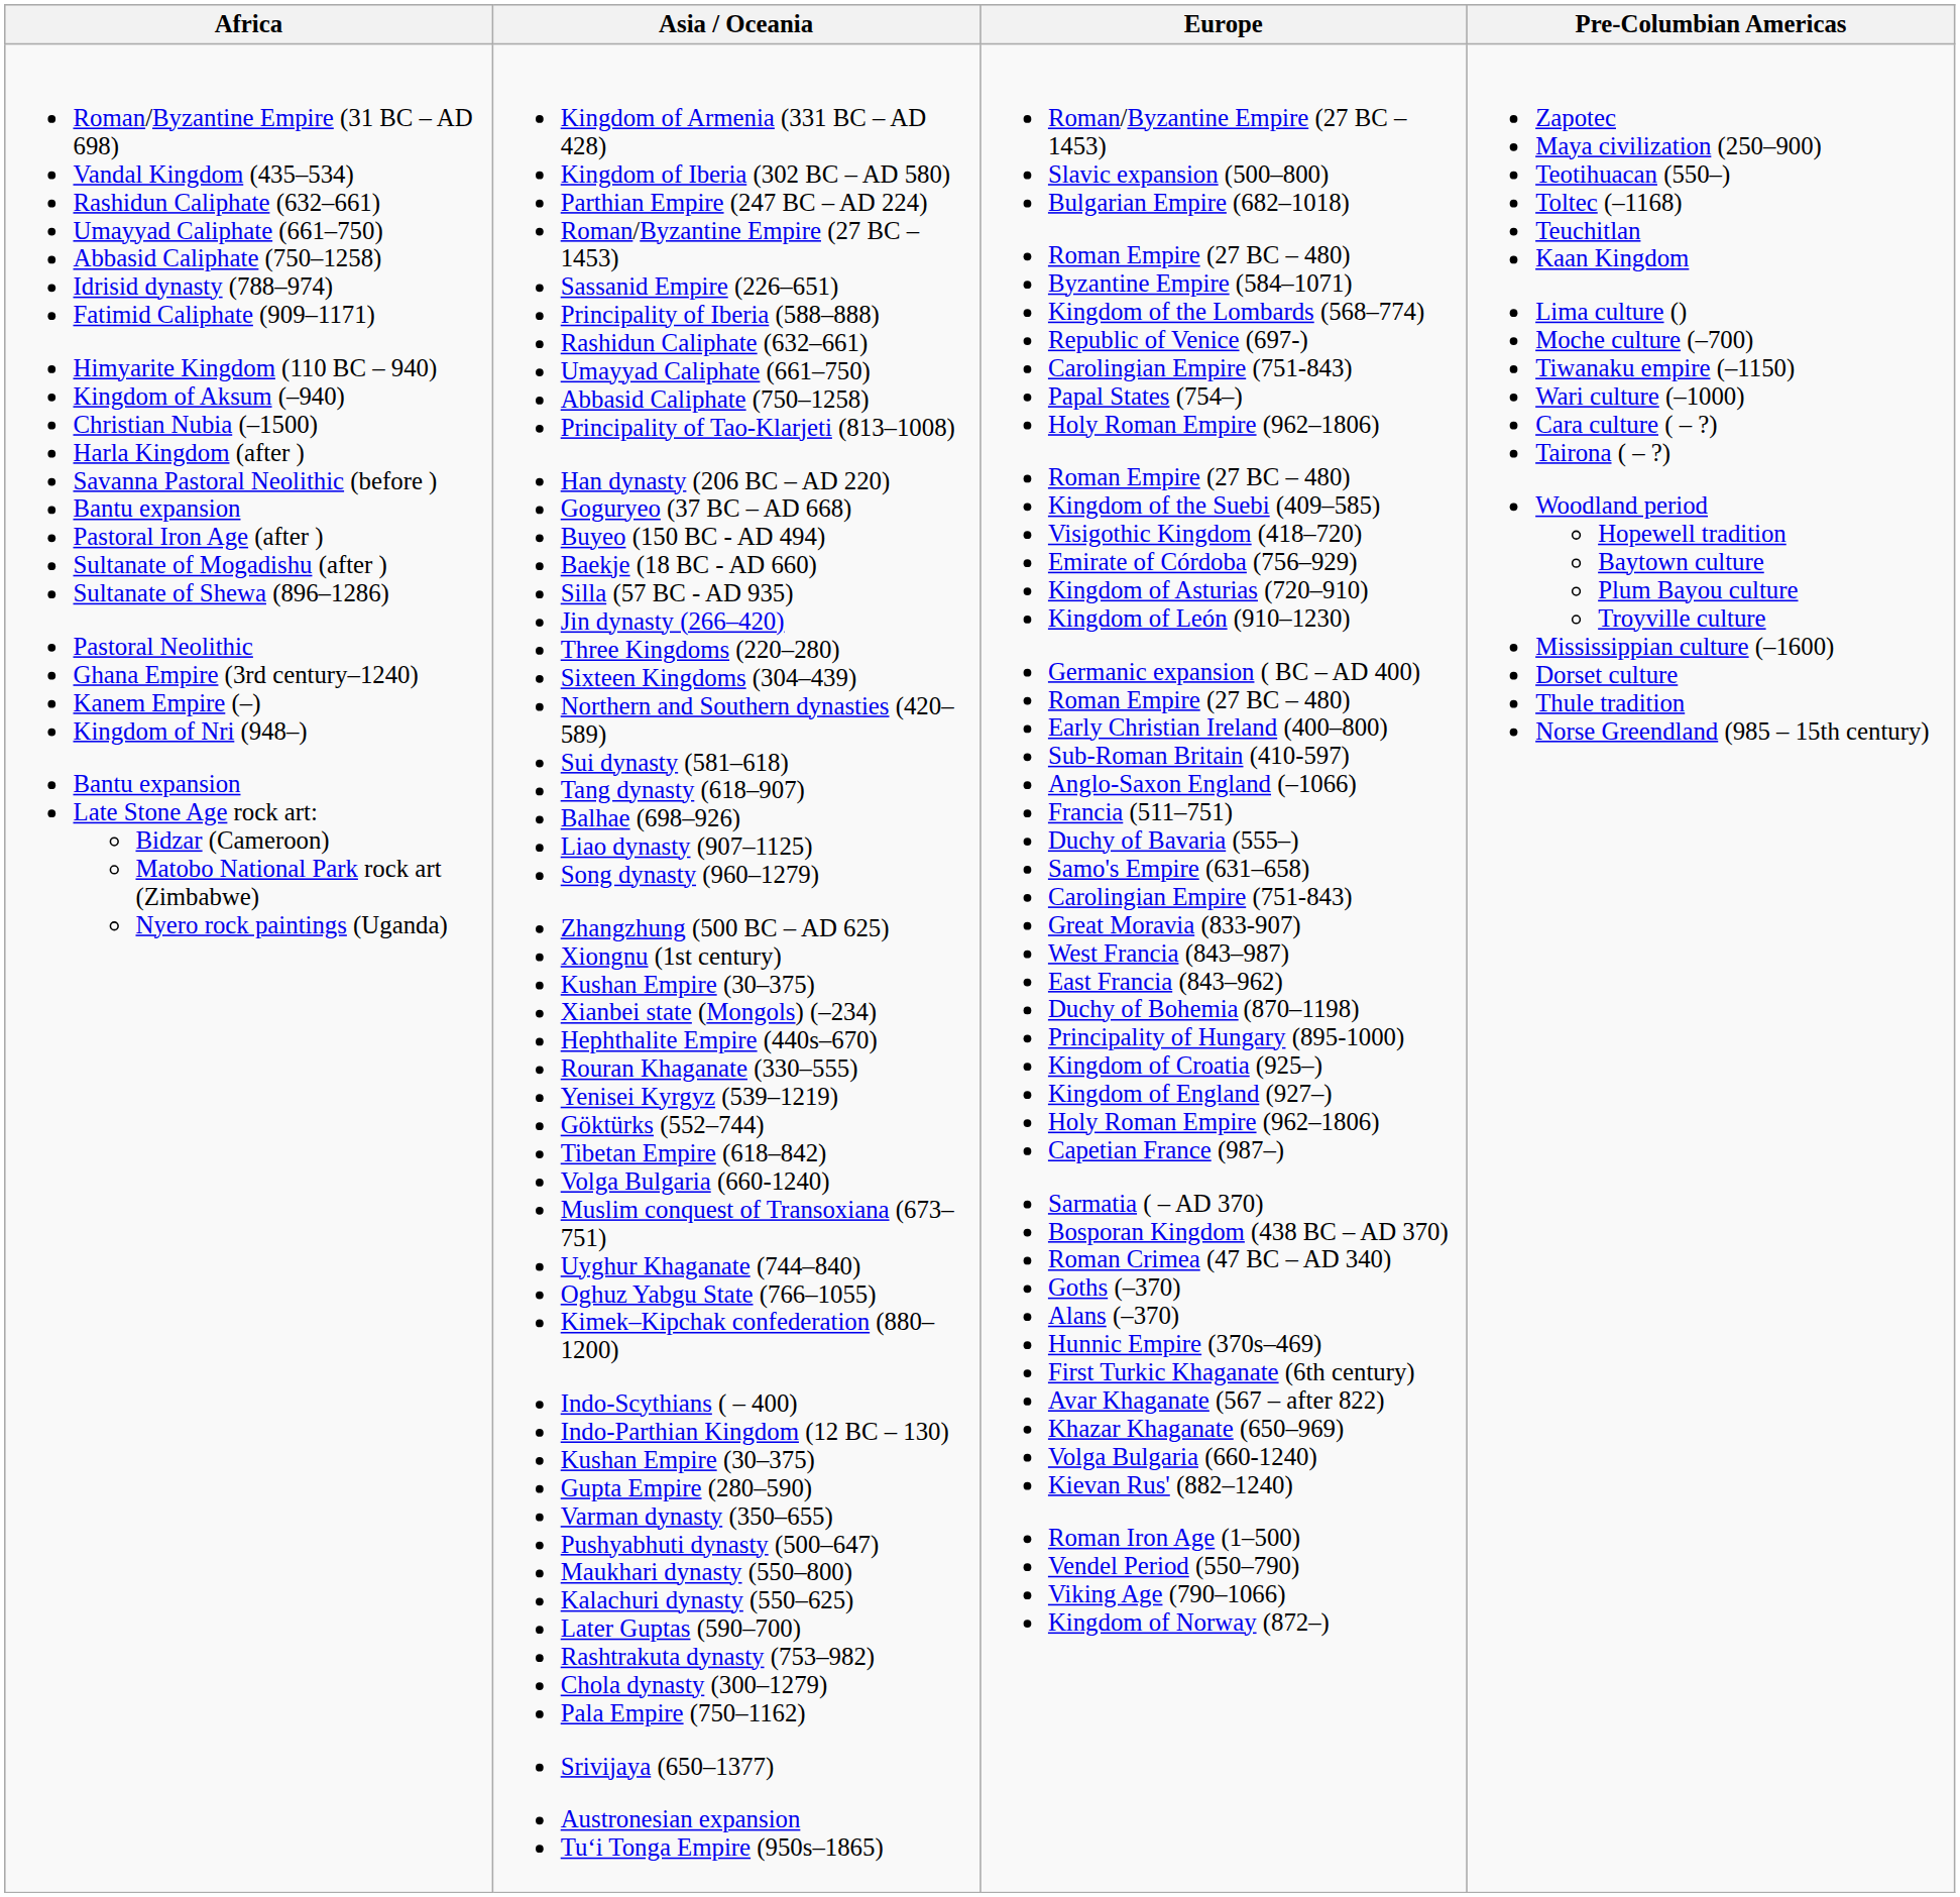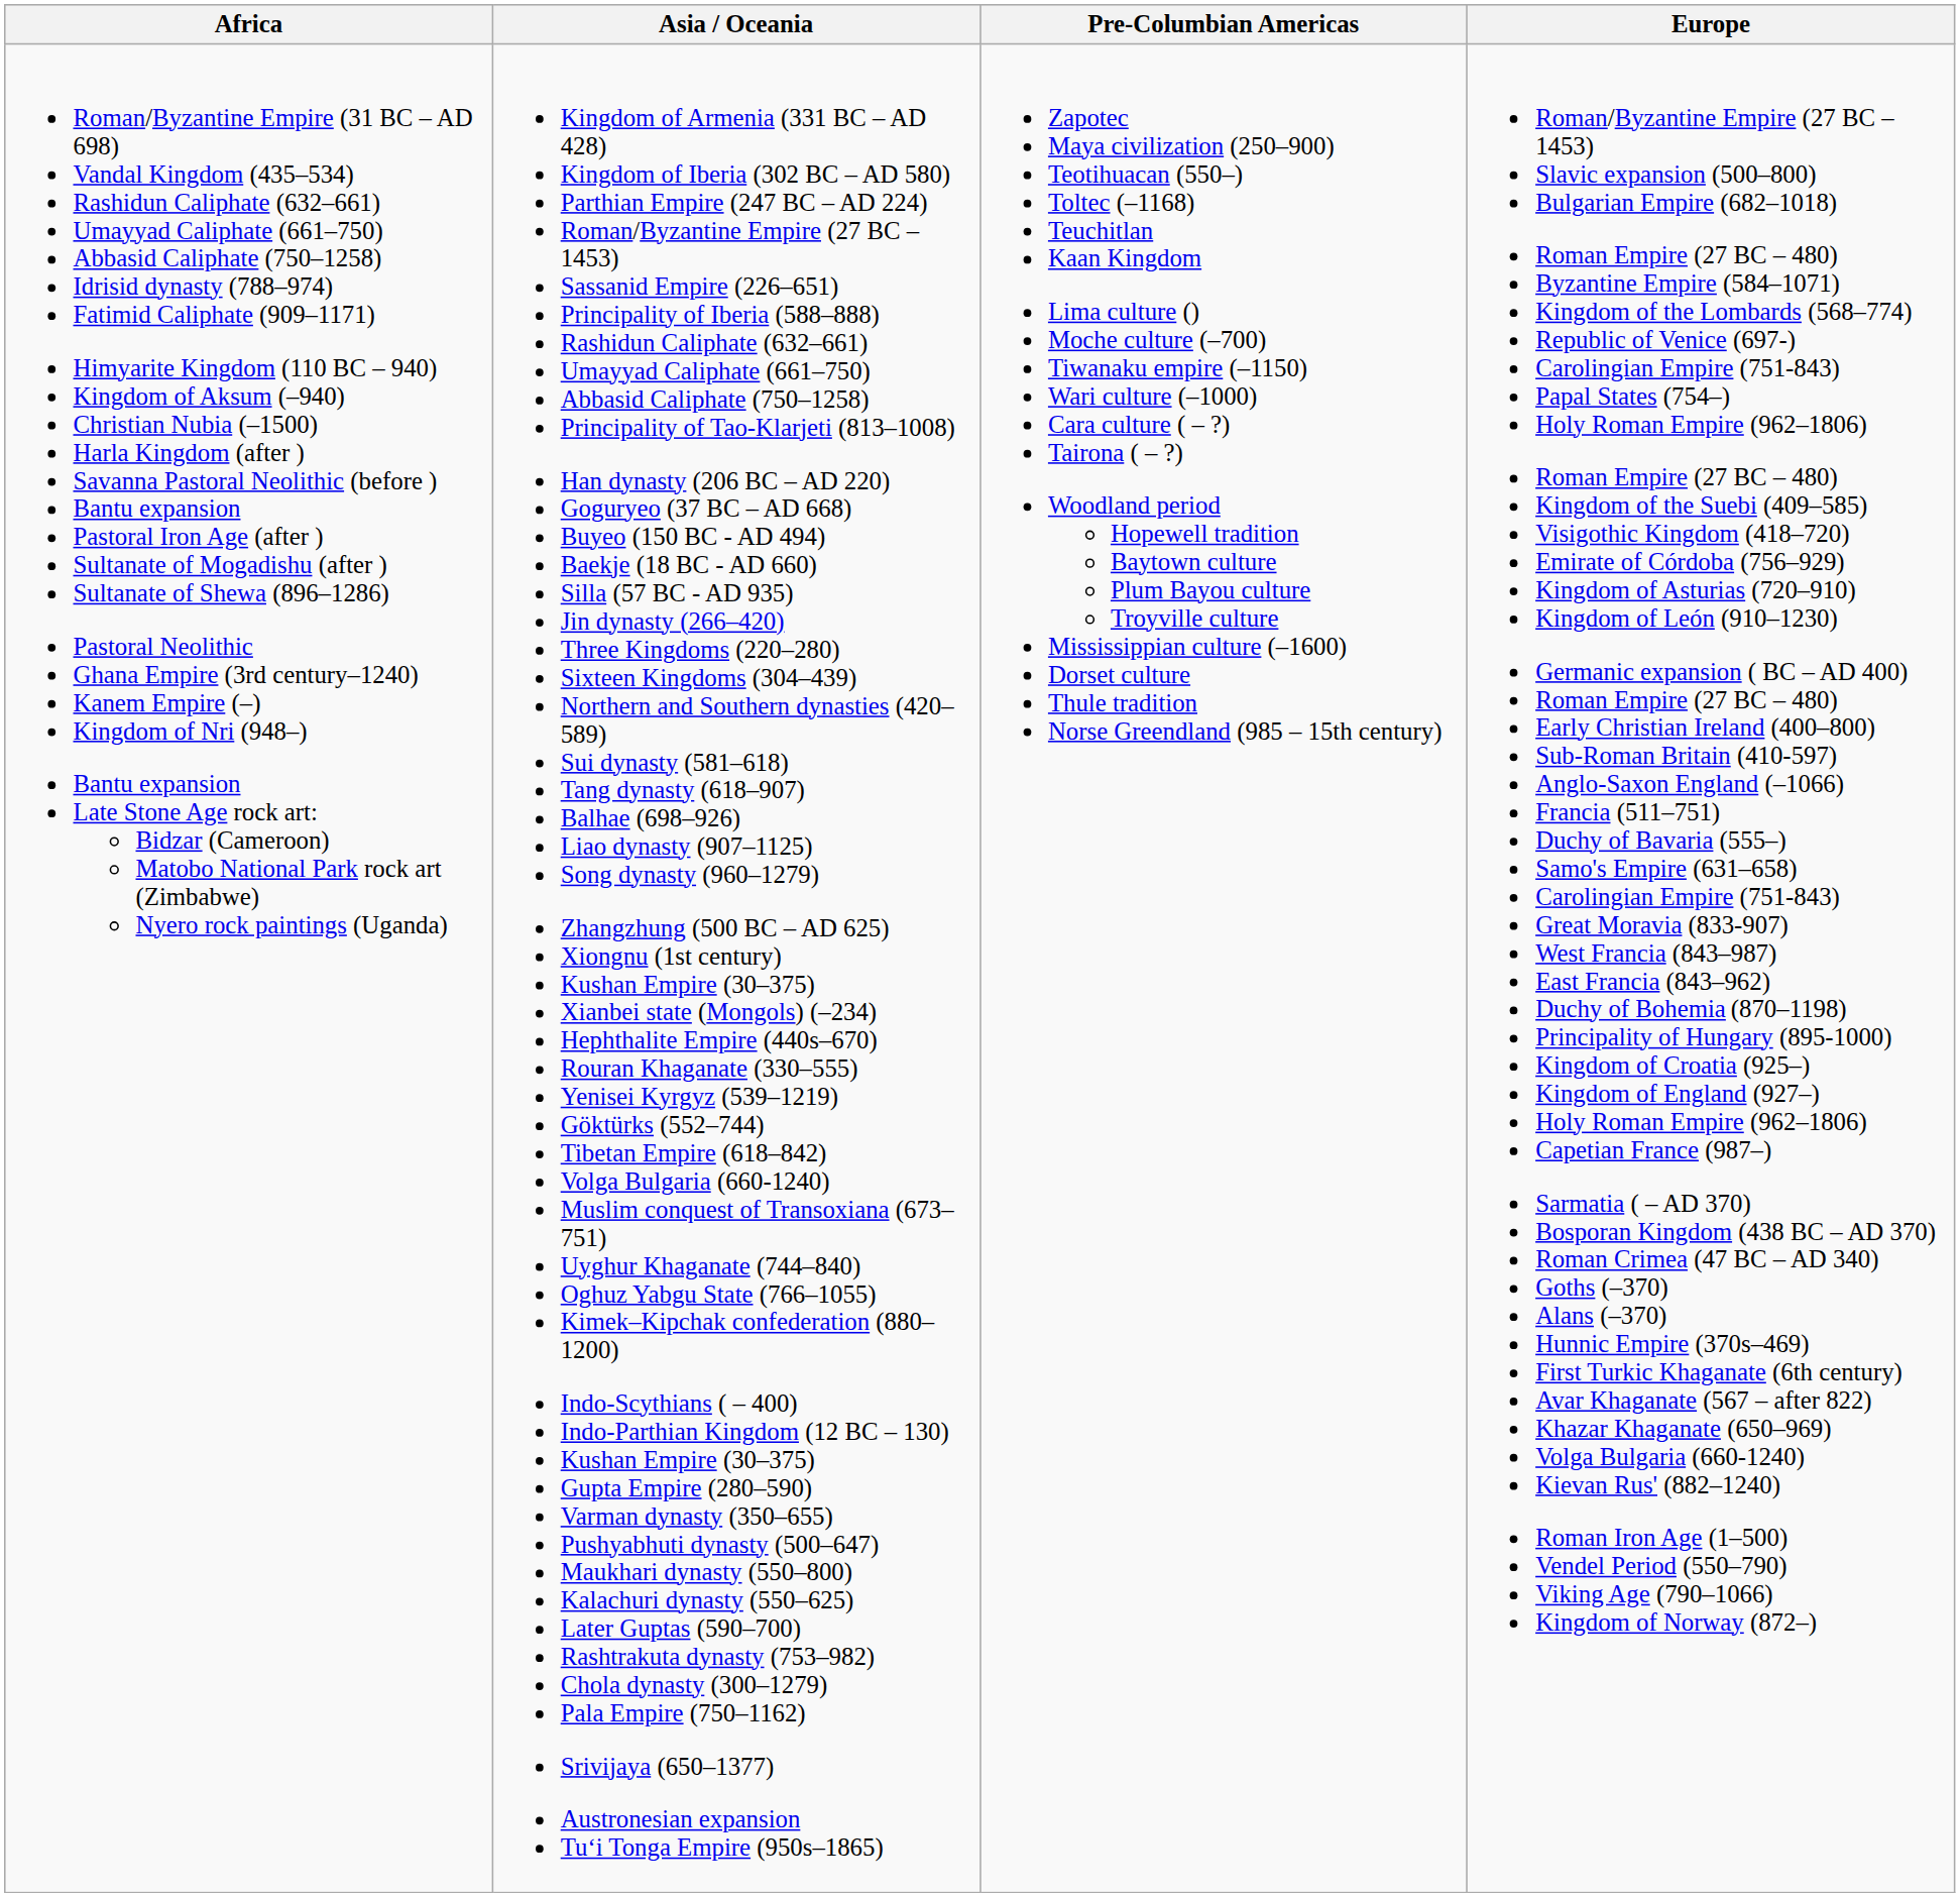columns swapped: Europe <-> Pre-Columbian Americas
